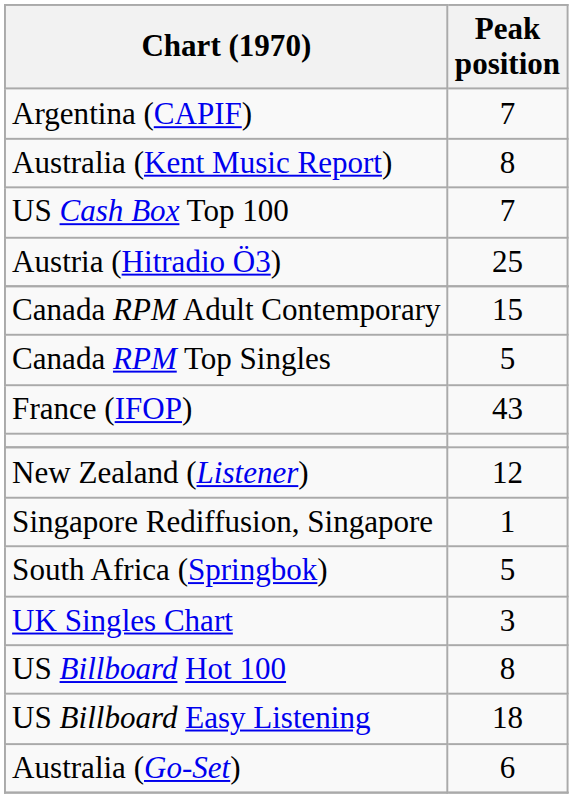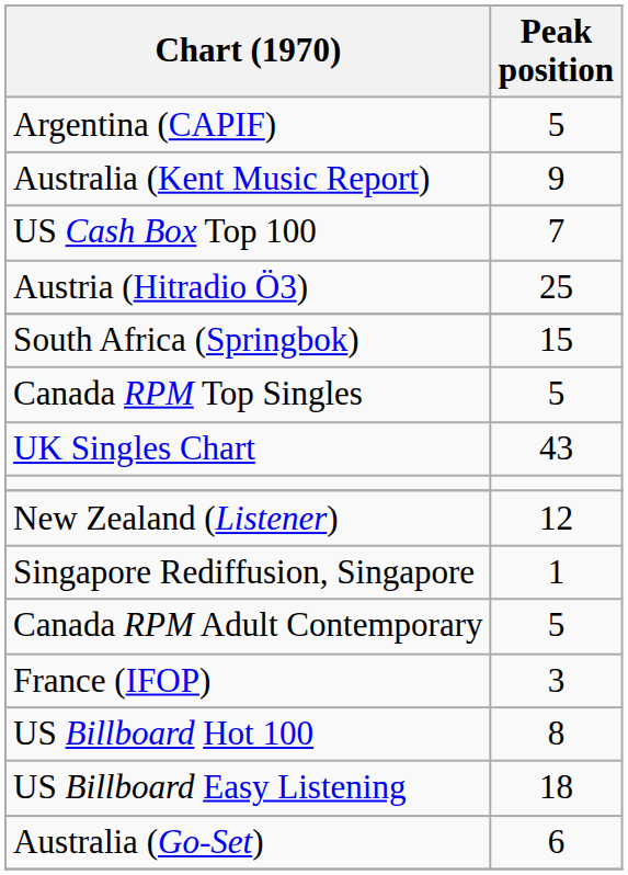row 2 | Peak position: 7 -> 5
row 3 | Peak position: 8 -> 9
row 6 | Chart (1970): Canada RPM Adult Contemporary -> South Africa (Springbok)
row 8 | Chart (1970): France (IFOP) -> UK Singles Chart
row 12 | Chart (1970): South Africa (Springbok) -> Canada RPM Adult Contemporary
row 13 | Chart (1970): UK Singles Chart -> France (IFOP)
